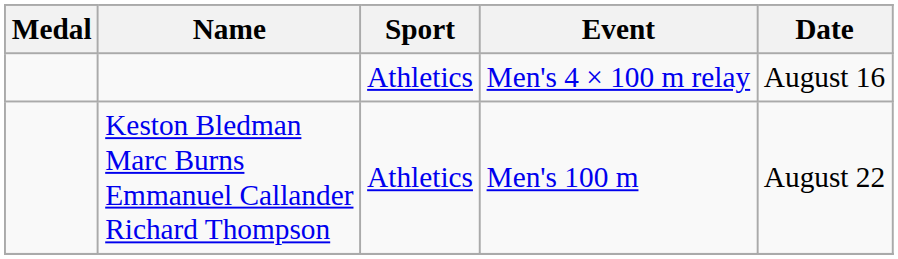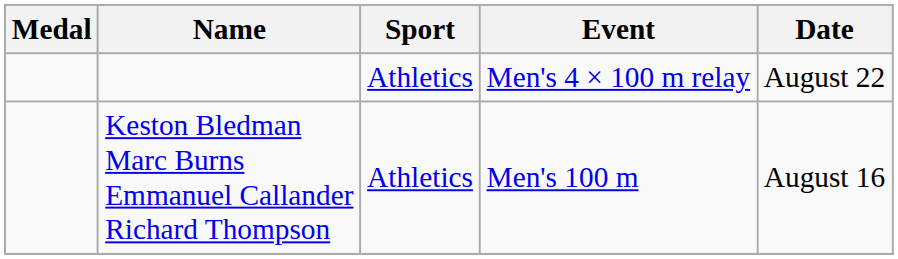row 2 | Date: August 16 -> August 22
row 3 | Date: August 22 -> August 16
